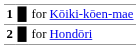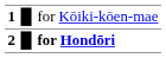2 | column 3: normal -> bold
